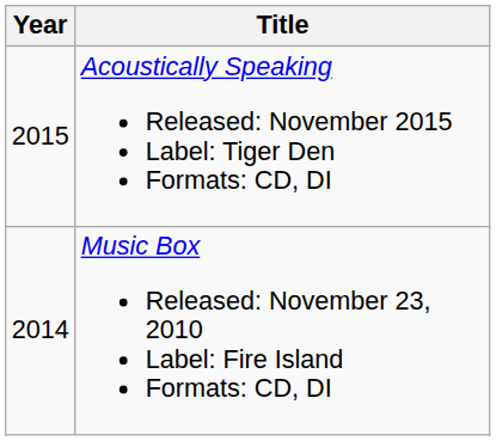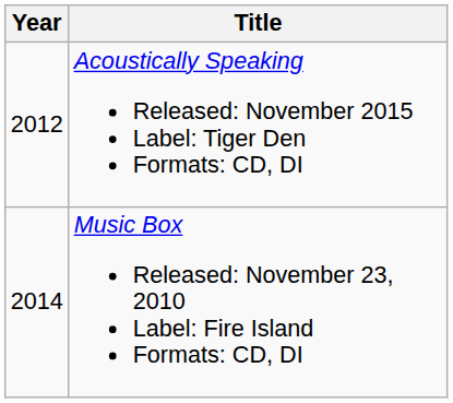row 2 | Year: 2015 -> 2012
